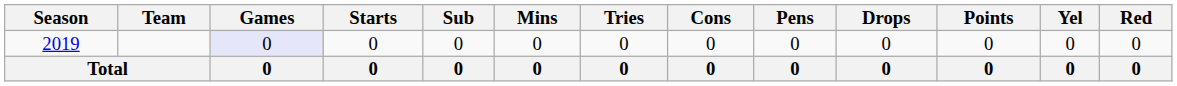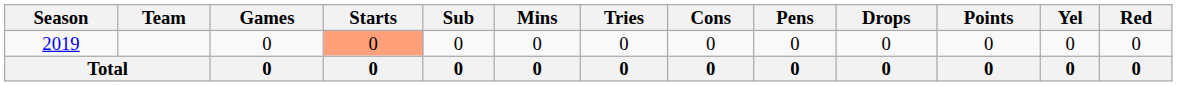2019 | Games: lavender background -> no background
2019 | Starts: no background -> lightsalmon background
